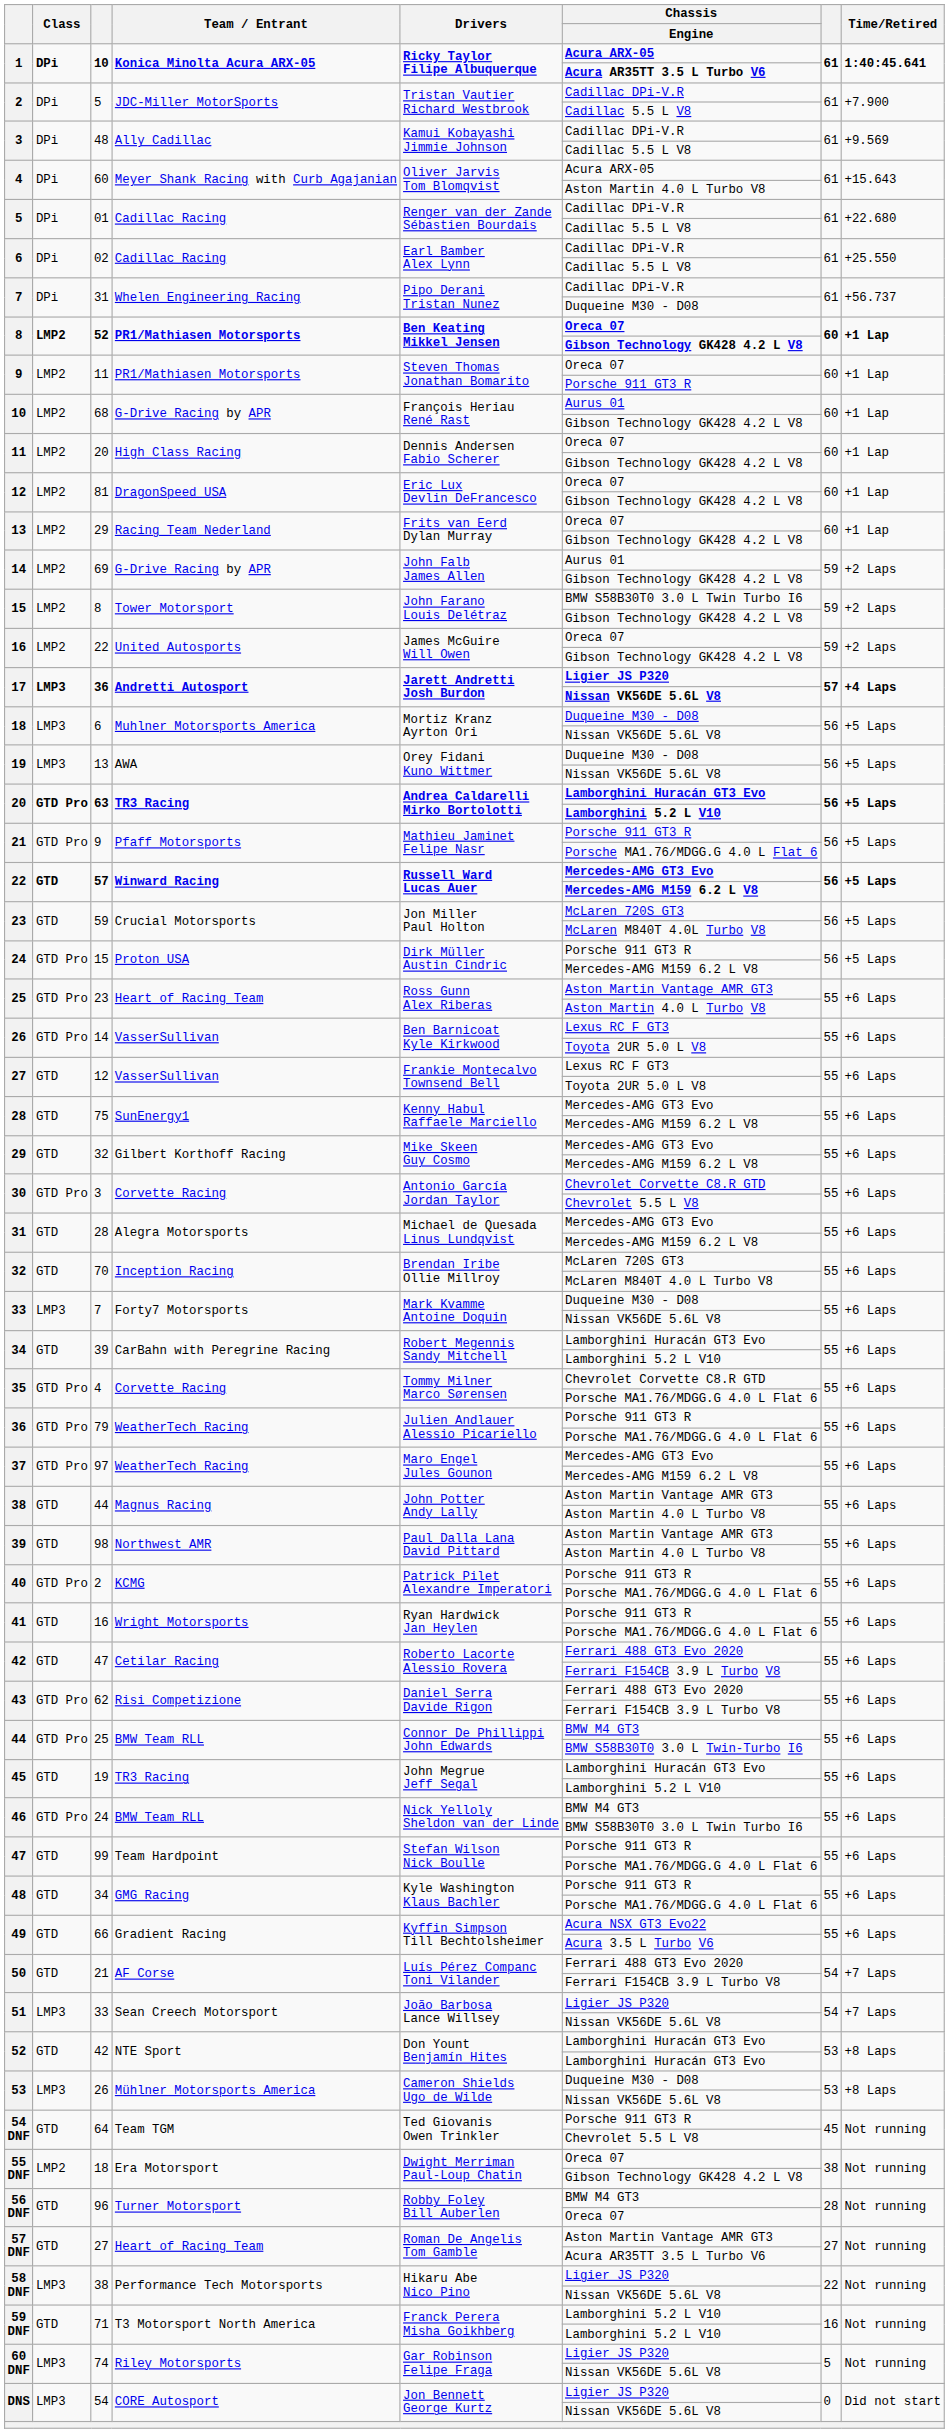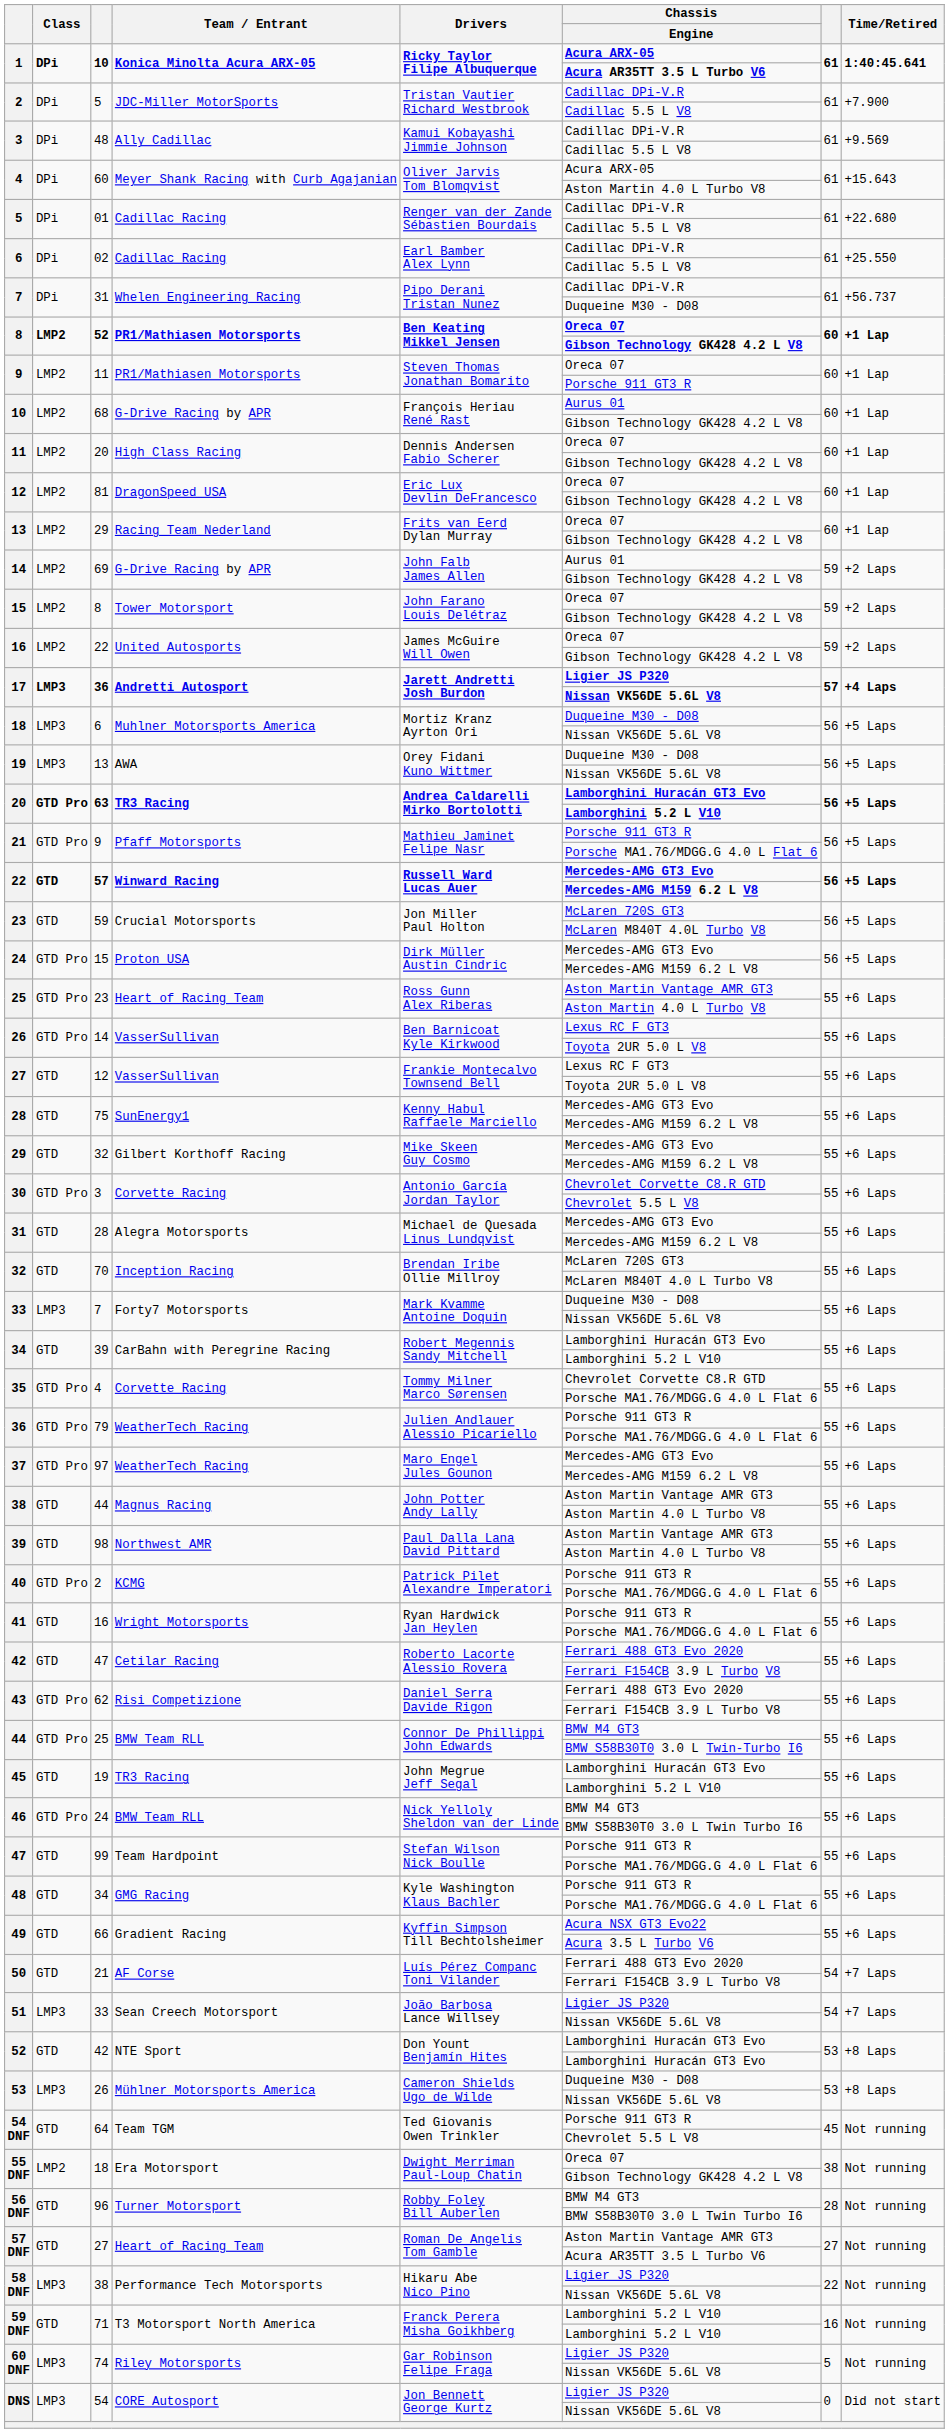row 31 | Chassis / Engine: BMW S58B30T0 3.0 L Twin Turbo I6 -> Oreca 07
row 49 | Chassis / Engine: Porsche 911 GT3 R -> Mercedes-AMG GT3 Evo
row 114 | Chassis / Engine: Oreca 07 -> BMW S58B30T0 3.0 L Twin Turbo I6
